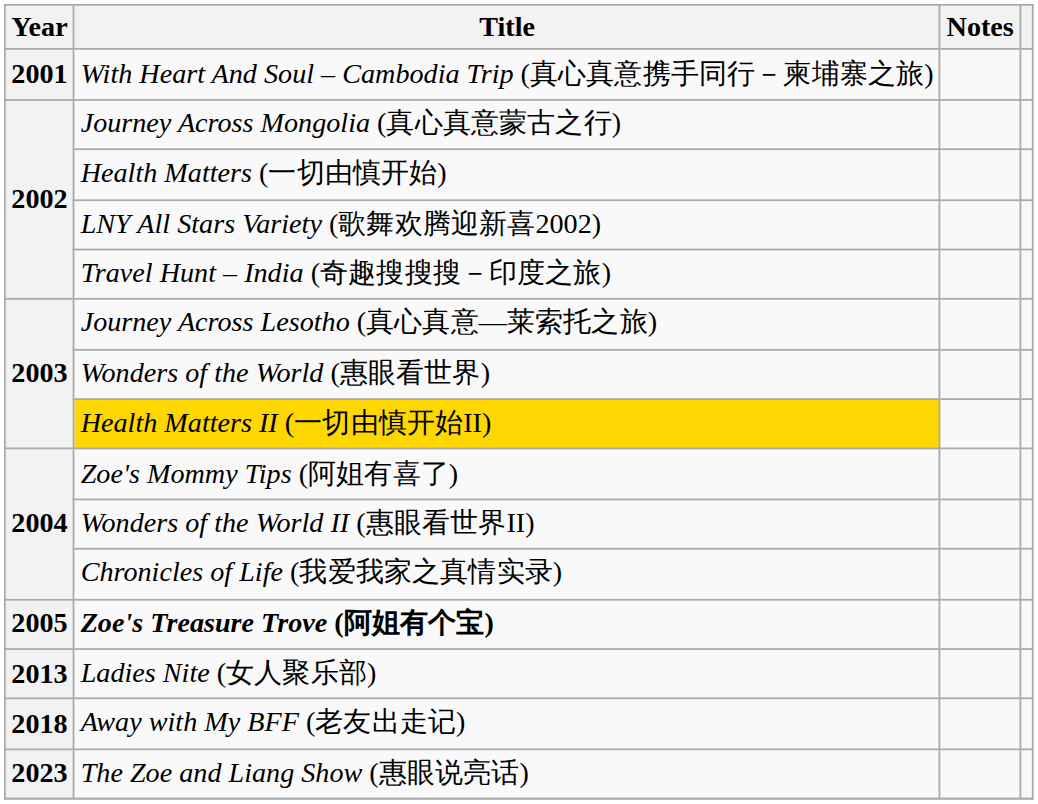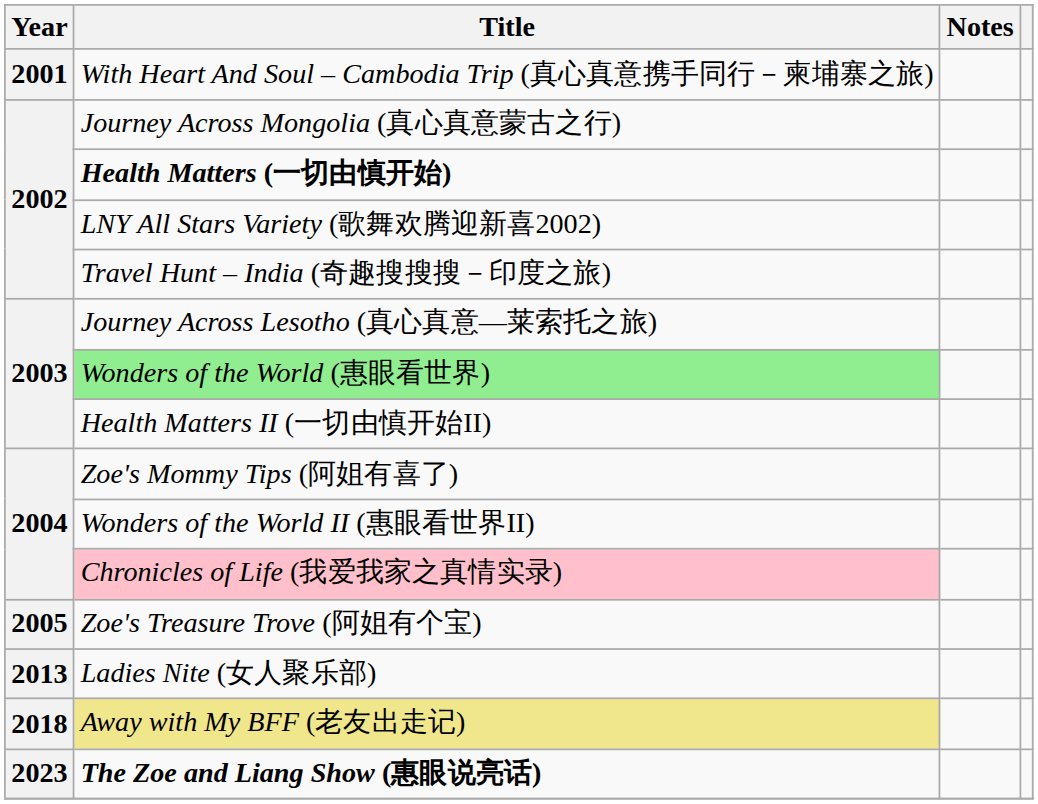Health Matters (一切由慎开始) | Title: normal -> bold
Wonders of the World (惠眼看世界) | Title: no background -> lightgreen background
Health Matters II (一切由慎开始II) | Title: gold background -> no background
Chronicles of Life (我爱我家之真情实录) | Title: no background -> pink background
Zoe's Treasure Trove (阿姐有个宝) | Title: bold -> normal
Away with My BFF (老友出走记) | Title: no background -> khaki background
The Zoe and Liang Show (惠眼说亮话) | Title: normal -> bold
